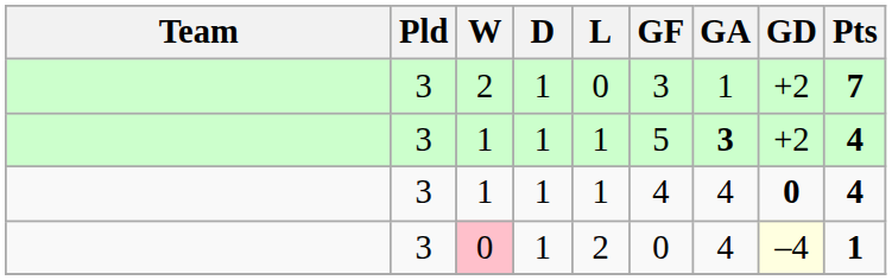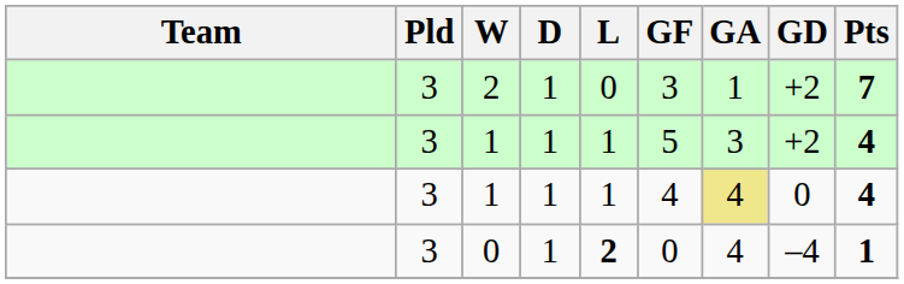row 3 | GA: bold -> normal
row 4 | GA: no background -> khaki background
row 4 | GD: bold -> normal
row 5 | W: pink background -> no background
row 5 | L: normal -> bold
row 5 | GD: lightyellow background -> no background
